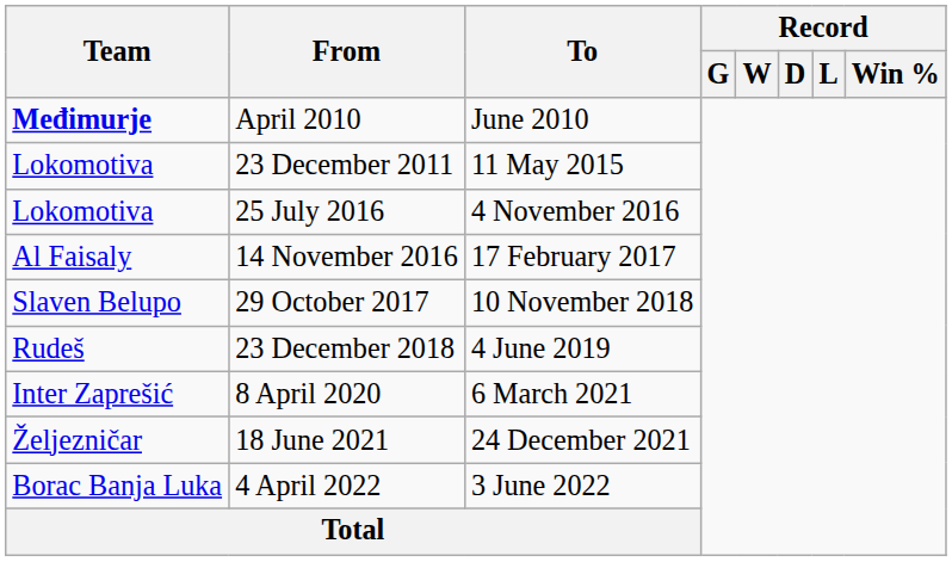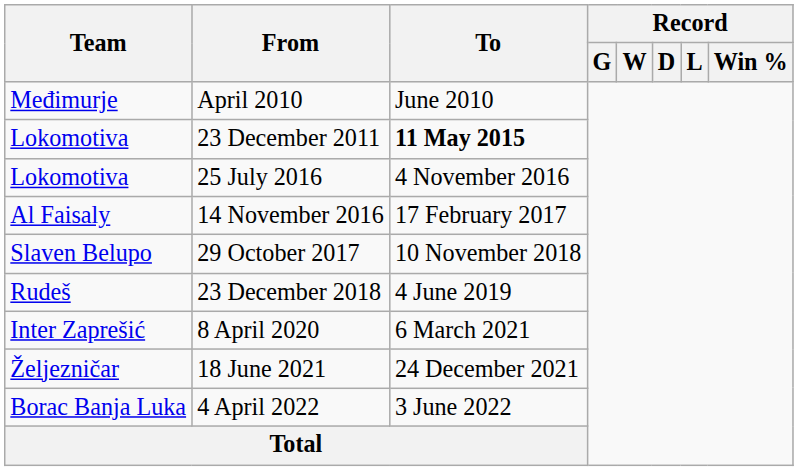April 2010 | Team: bold -> normal
23 December 2011 | To: normal -> bold
